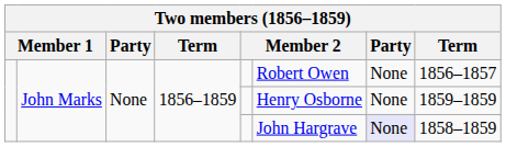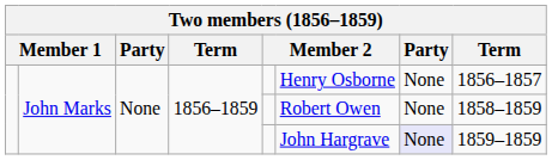row 3 | column 6: Robert Owen -> Henry Osborne
row 4 | column 6: Henry Osborne -> Robert Owen
row 4 | column 8: 1859–1859 -> 1858–1859
row 5 | column 8: 1858–1859 -> 1859–1859
